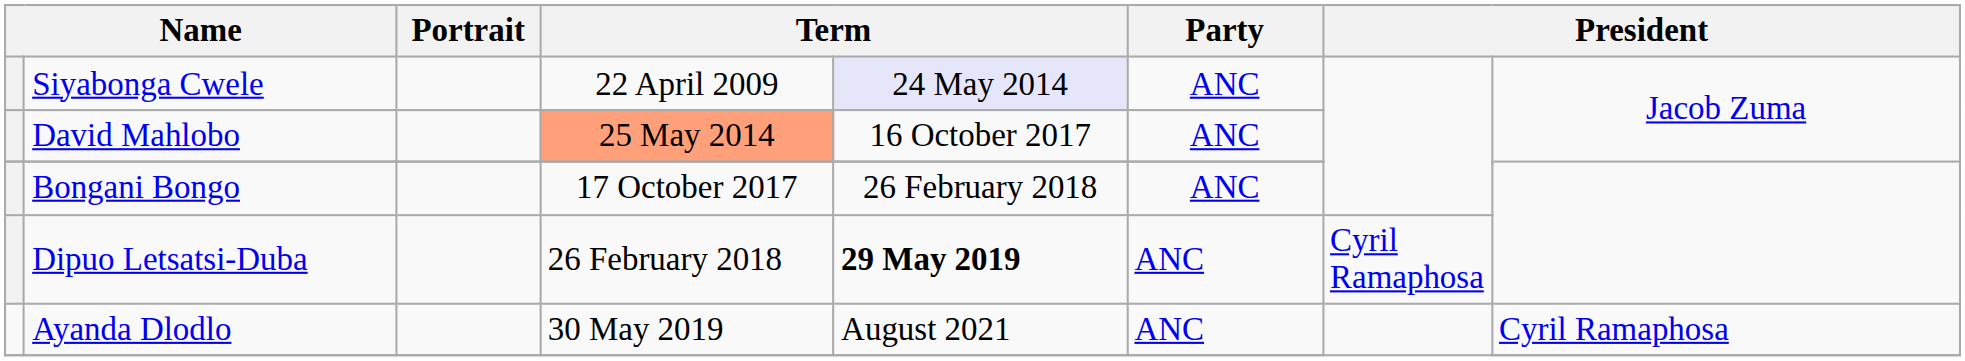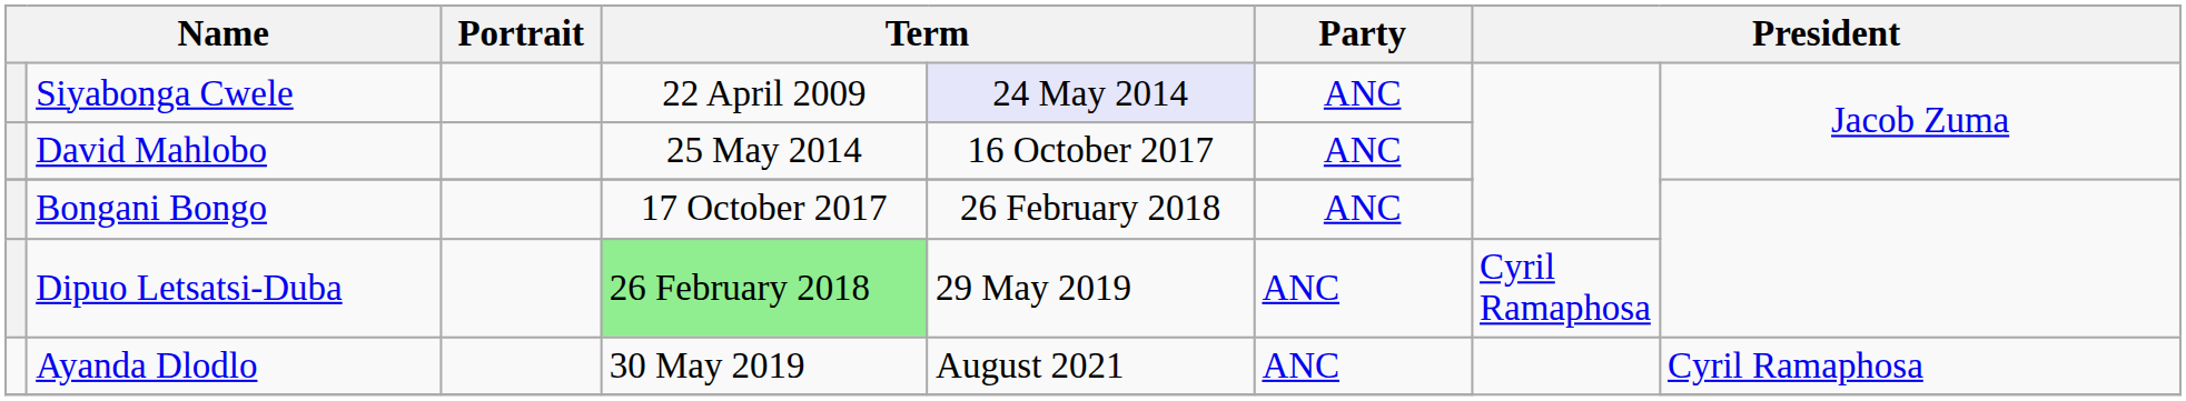David Mahlobo | column 4: lightsalmon background -> no background
Dipuo Letsatsi-Duba | column 4: no background -> lightgreen background
Dipuo Letsatsi-Duba | column 5: bold -> normal
